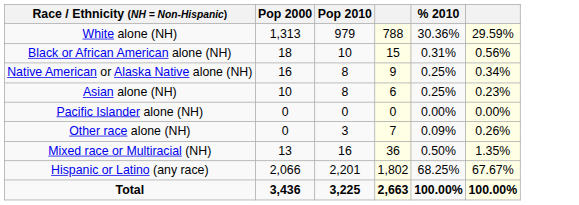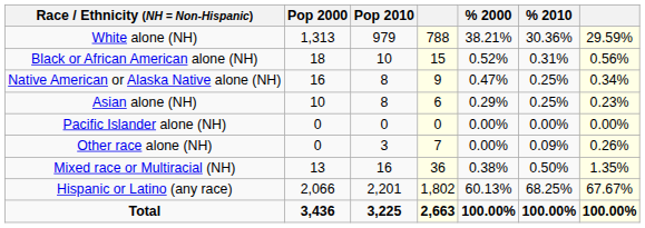+ column: % 2000 | 38.21% | 0.52% | 0.47% | 0.29% | 0.00% | 0.00% | 0.38% | 60.13% | 100.00%
